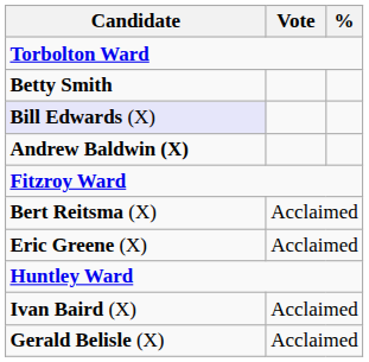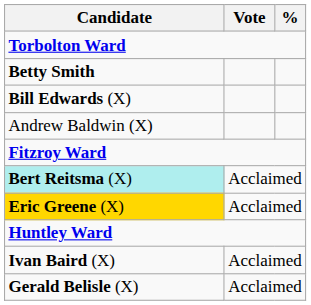Bill Edwards (X) | Candidate: lavender background -> no background
Andrew Baldwin (X) | Candidate: bold -> normal
Bert Reitsma (X) | Candidate: no background -> paleturquoise background
Eric Greene (X) | Candidate: no background -> gold background
